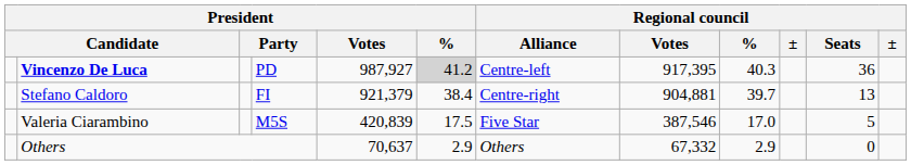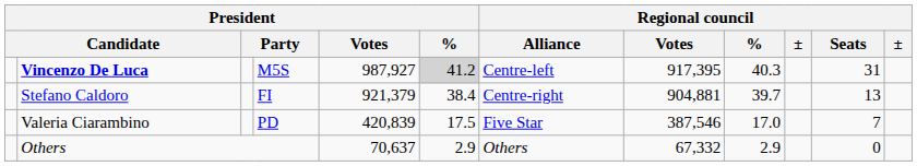Vincenzo De Luca | column 4: PD -> M5S
Vincenzo De Luca | Regional council / Seats: 36 -> 31
Valeria Ciarambino | column 4: M5S -> PD
Valeria Ciarambino | Regional council / Seats: 5 -> 7
